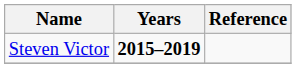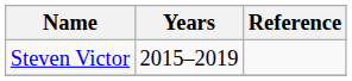Steven Victor | Years: bold -> normal
